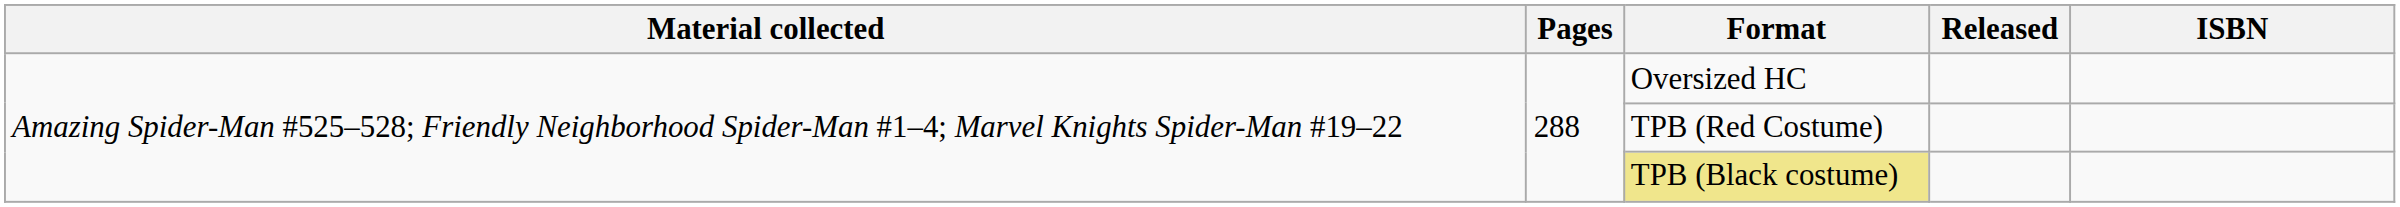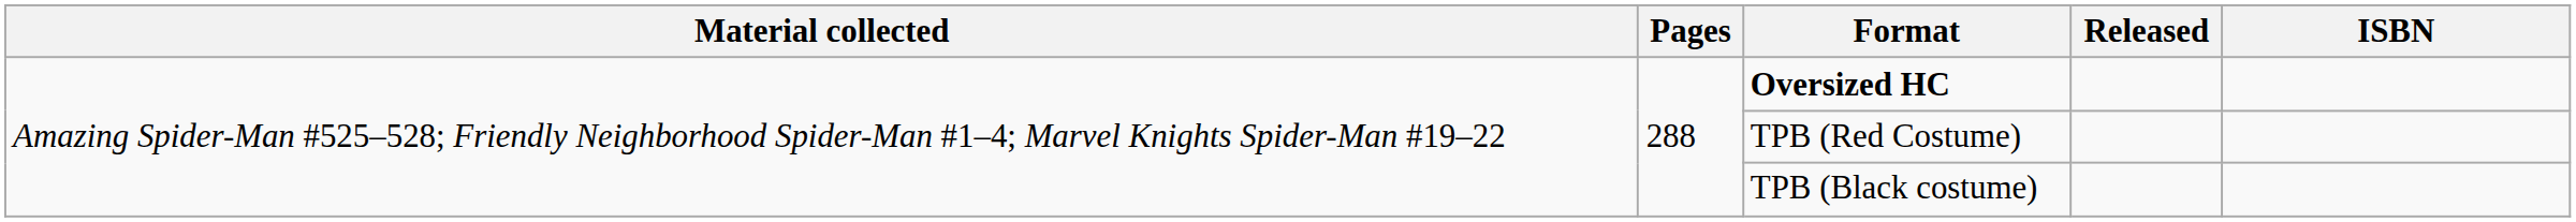Oversized HC | Format: normal -> bold
TPB (Black costume) | Format: khaki background -> no background
